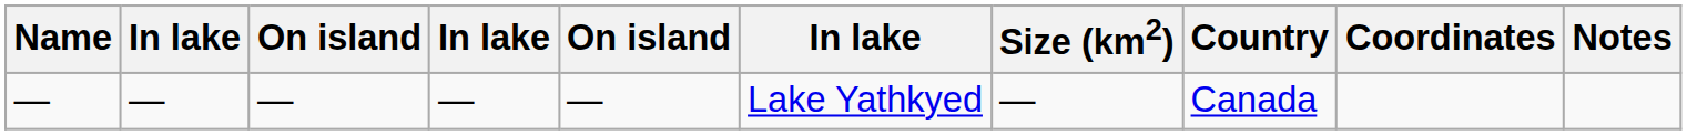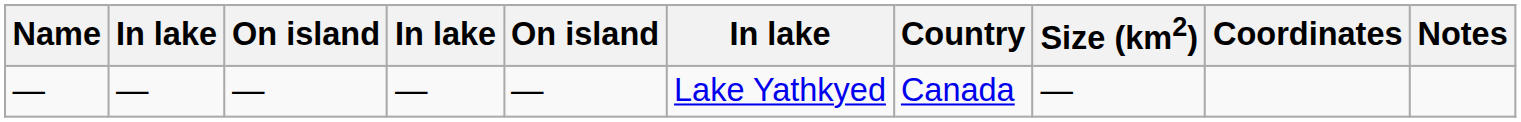columns swapped: Country <-> Size (km2)
